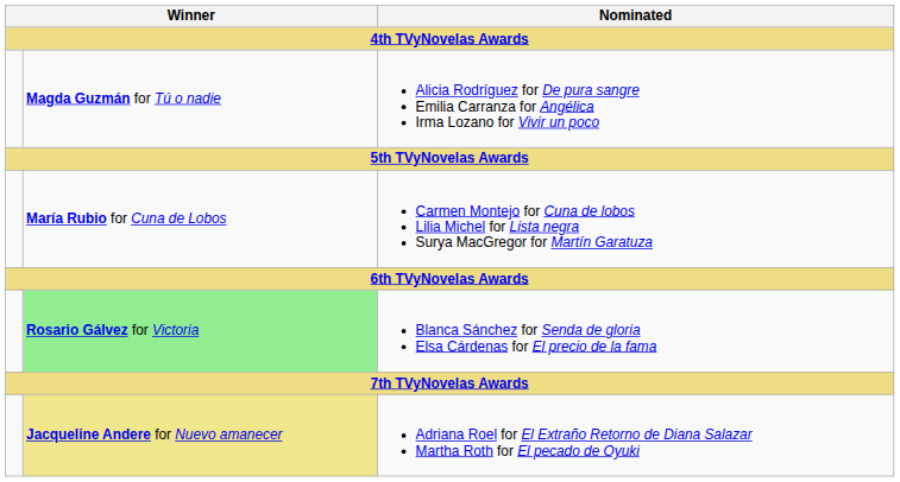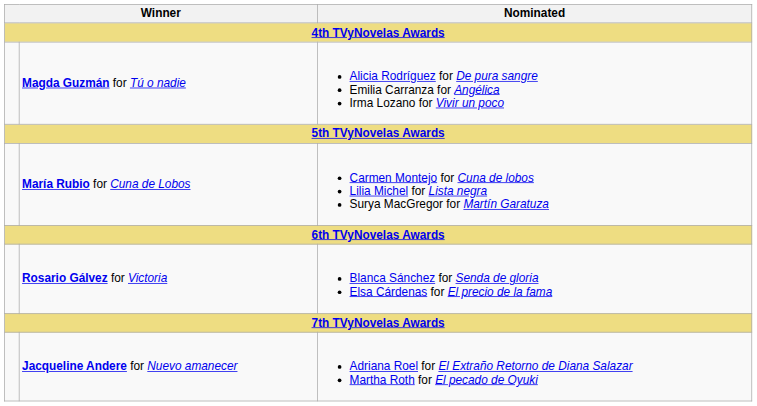Rosario Gálvez for Victoria | column 2: lightgreen background -> no background
Jacqueline Andere for Nuevo amanecer | column 2: khaki background -> no background
